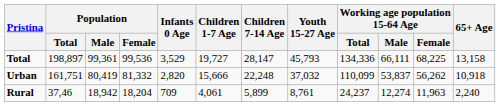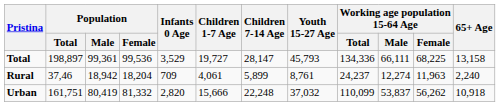rows swapped: Urban <-> Rural
